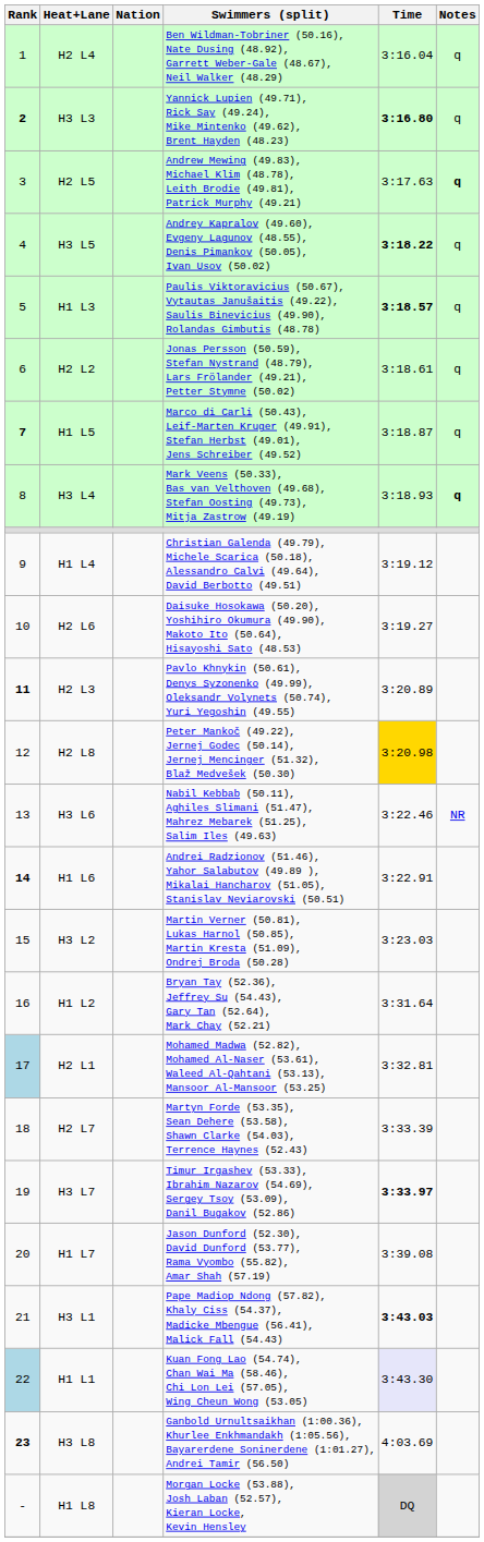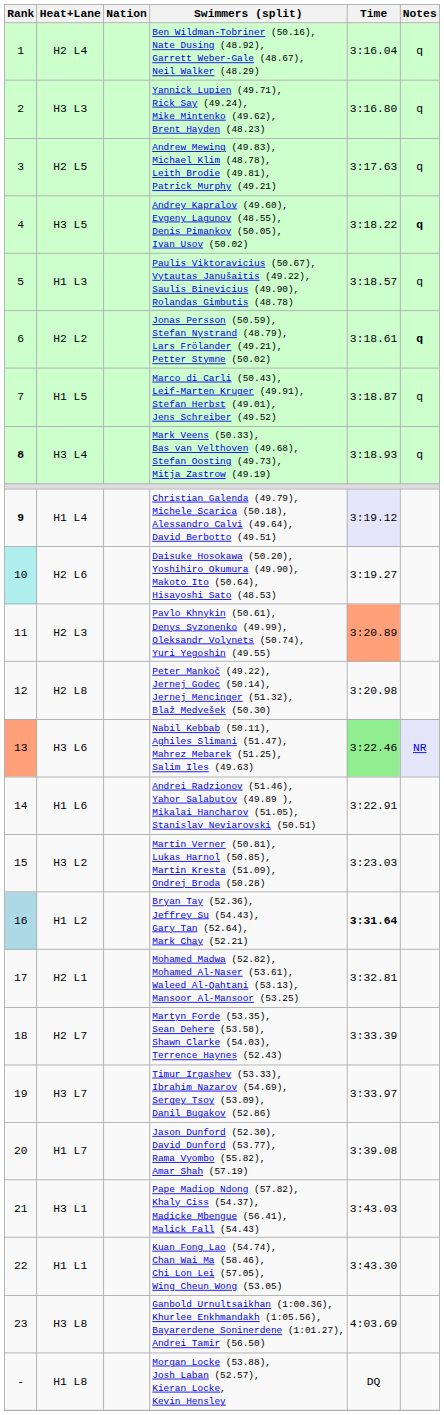H3 L3 | Rank: bold -> normal
H3 L3 | Time: bold -> normal
H2 L5 | Notes: bold -> normal
H3 L5 | Time: bold -> normal
H3 L5 | Notes: normal -> bold
H1 L3 | Time: bold -> normal
H2 L2 | Notes: normal -> bold
H1 L5 | Rank: bold -> normal
H3 L4 | Rank: normal -> bold
H3 L4 | Notes: bold -> normal
H1 L4 | Rank: normal -> bold
H1 L4 | Time: no background -> lavender background
H2 L6 | Rank: no background -> paleturquoise background
H2 L3 | Rank: bold -> normal
H2 L3 | Time: no background -> lightsalmon background
H2 L8 | Time: gold background -> no background
H3 L6 | Rank: no background -> lightsalmon background
H3 L6 | Time: no background -> lightgreen background
H3 L6 | Notes: no background -> lavender background
H1 L6 | Rank: bold -> normal
H1 L2 | Rank: no background -> lightblue background
H1 L2 | Time: normal -> bold
H2 L1 | Rank: lightblue background -> no background
H3 L7 | Time: bold -> normal
H3 L1 | Time: bold -> normal
H1 L1 | Rank: lightblue background -> no background
H1 L1 | Time: lavender background -> no background
H3 L8 | Rank: bold -> normal
H1 L8 | Time: lightgrey background -> no background
